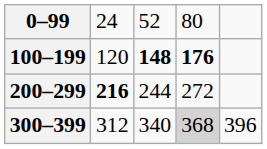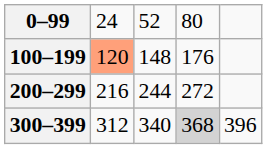100–199 | column 2: no background -> lightsalmon background
100–199 | column 3: bold -> normal
100–199 | column 4: bold -> normal
200–299 | column 2: bold -> normal
